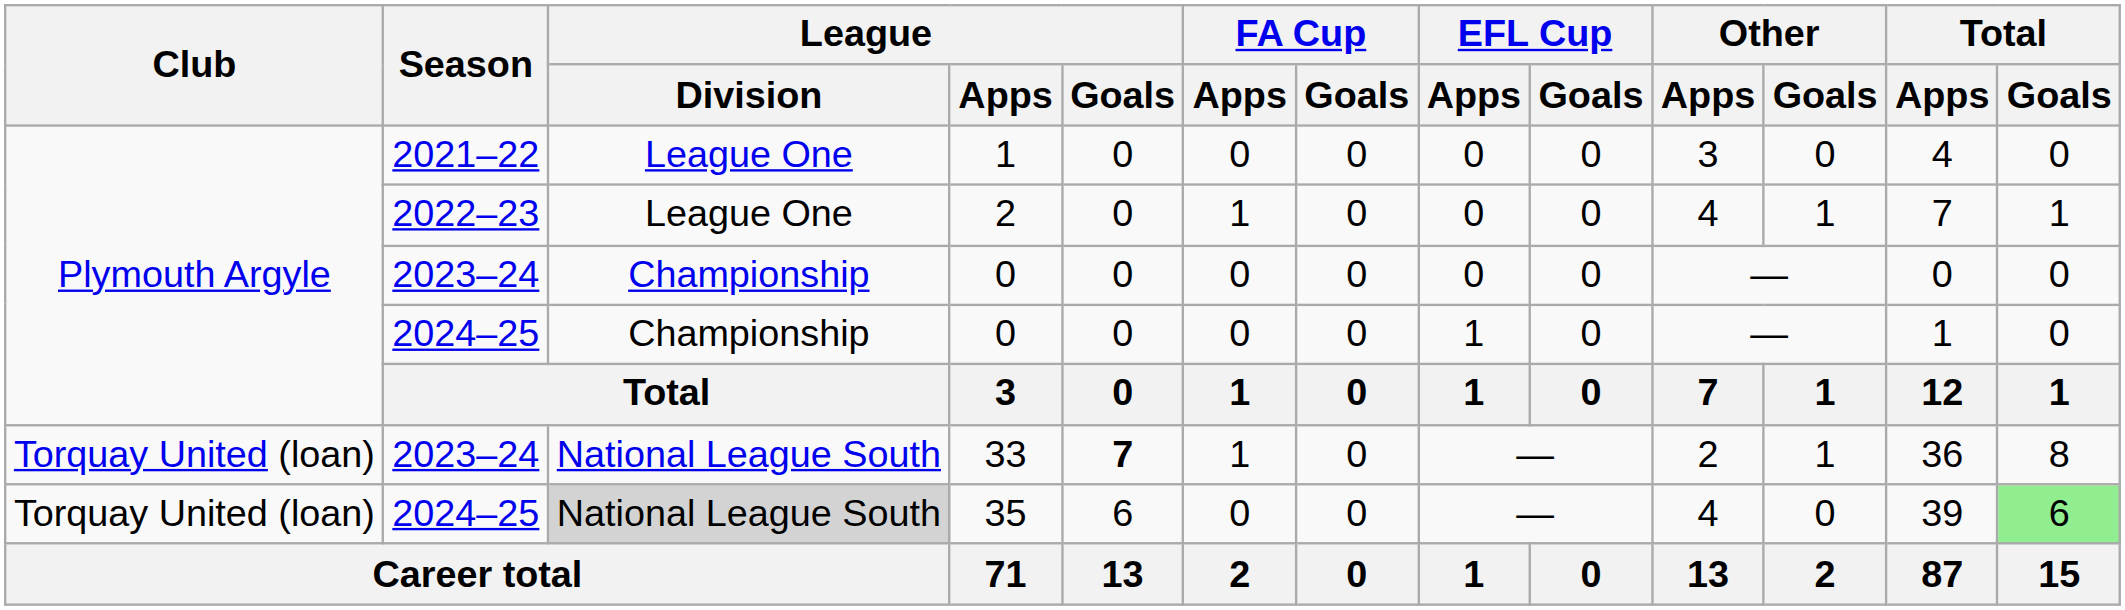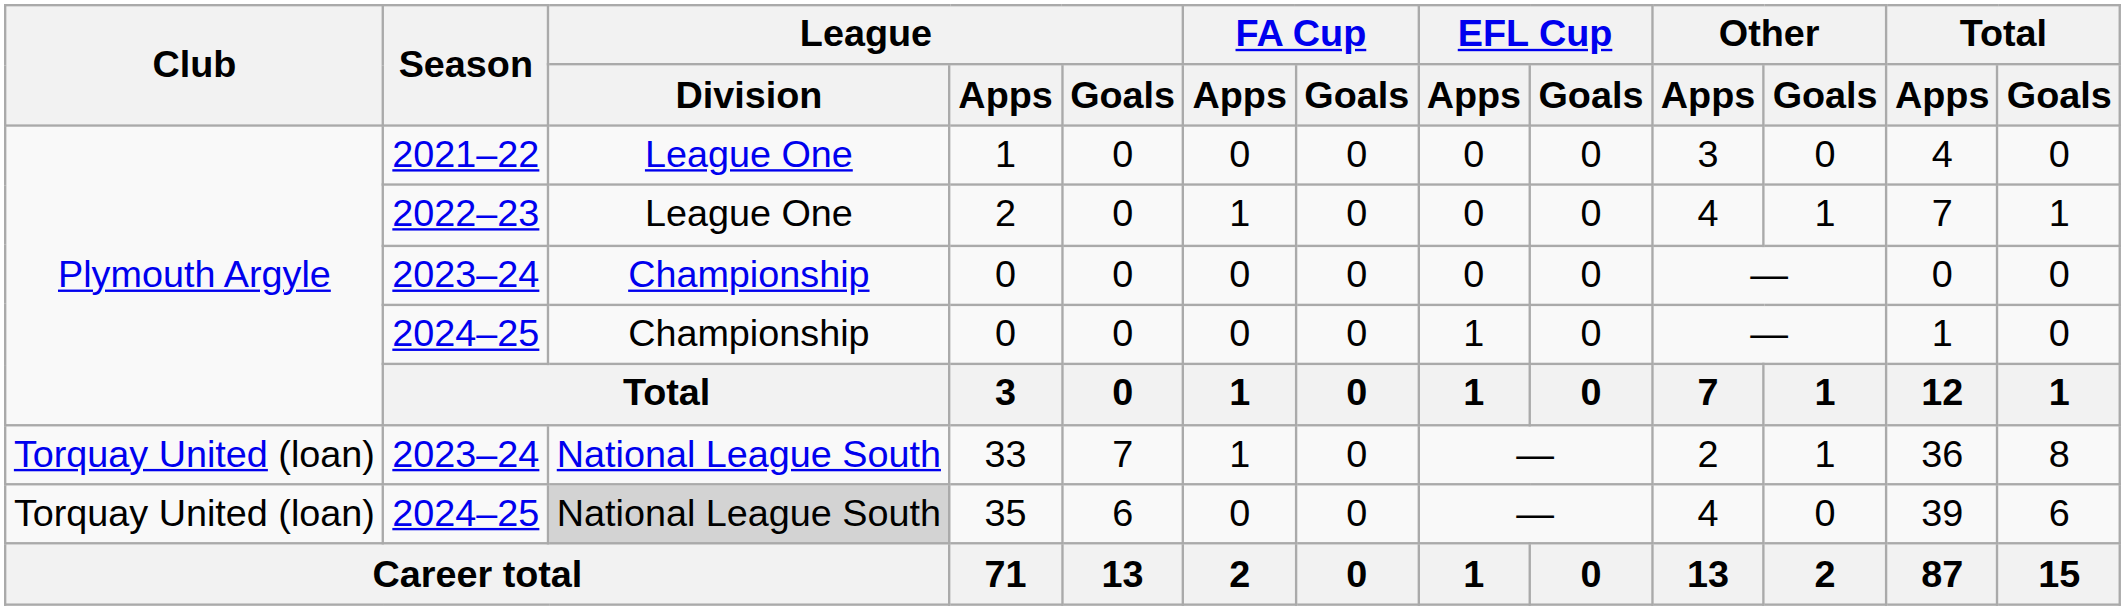33 | League / Goals: bold -> normal
35 | Total / Goals: lightgreen background -> no background
